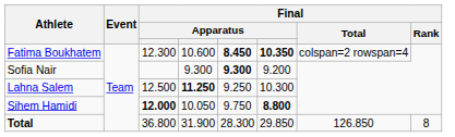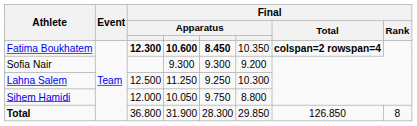Fatima Boukhatem | column 3: normal -> bold
Fatima Boukhatem | column 4: normal -> bold
Fatima Boukhatem | column 6: bold -> normal
Fatima Boukhatem | Final / Total: normal -> bold
Sofia Nair | column 5: bold -> normal
Lahna Salem | column 4: bold -> normal
Sihem Hamidi | column 3: bold -> normal
Sihem Hamidi | column 6: bold -> normal
